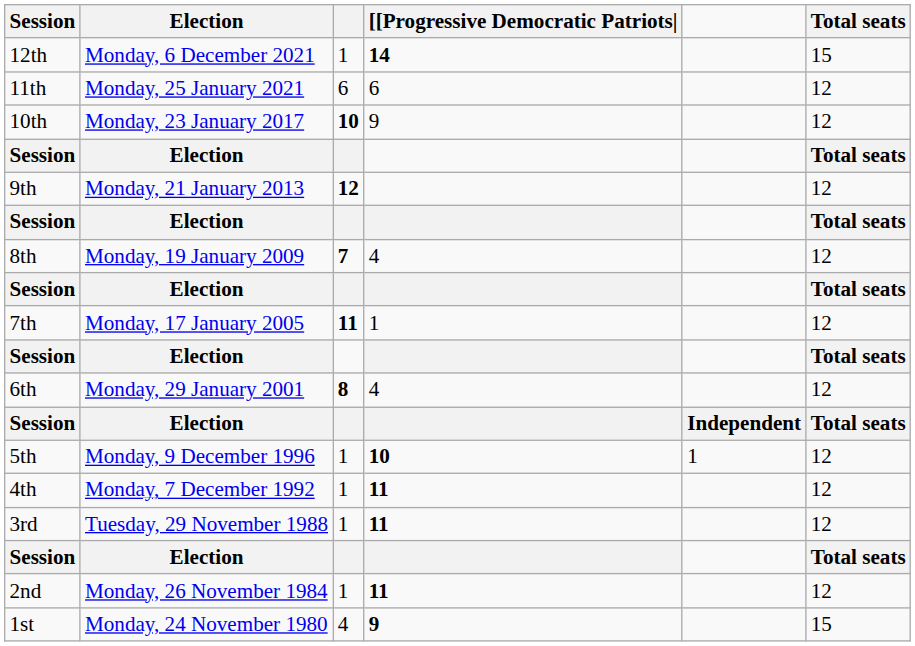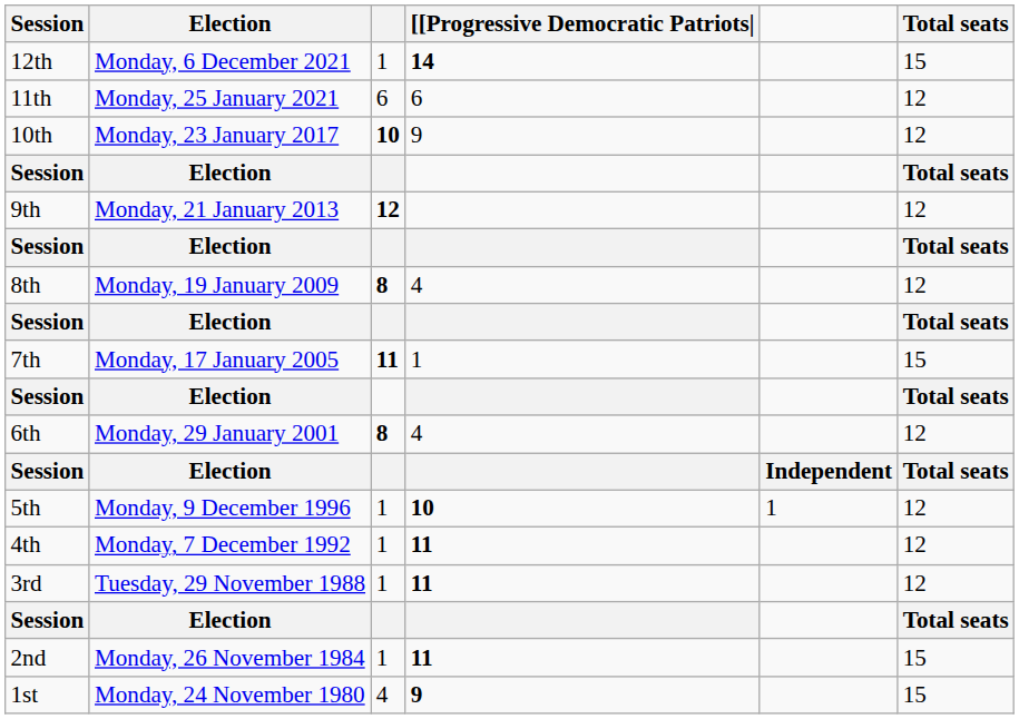8th | column 3: 7 -> 8
7th | Total seats: 12 -> 15
2nd | Total seats: 12 -> 15
